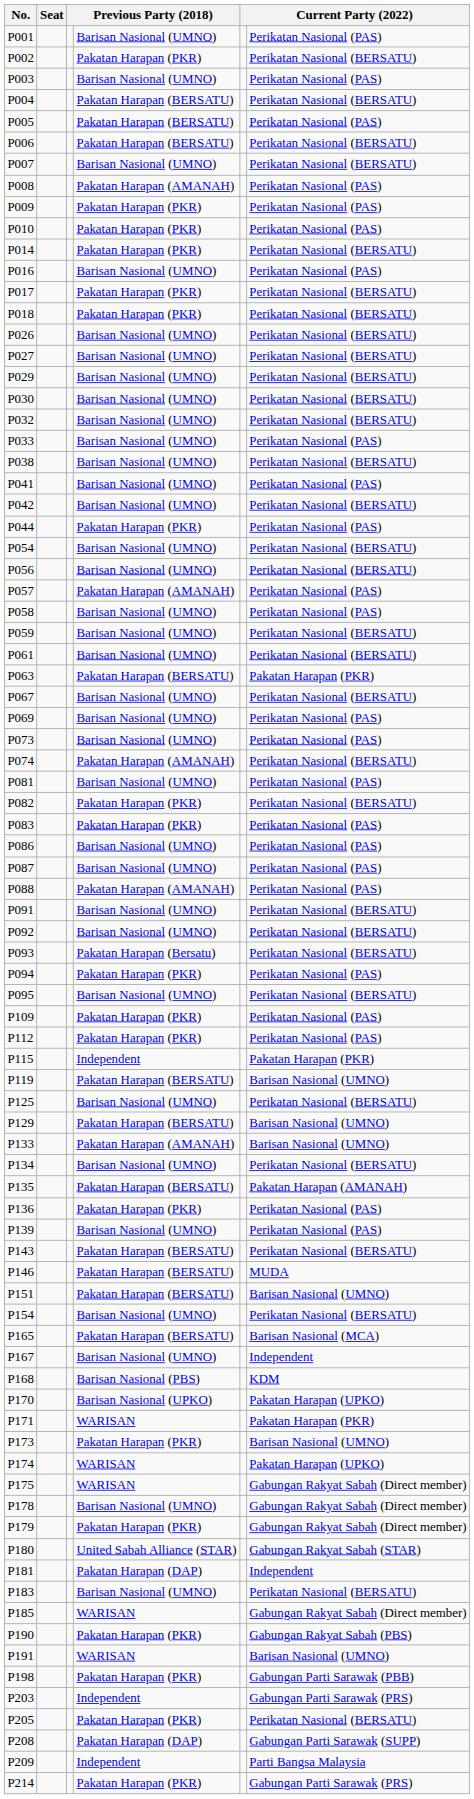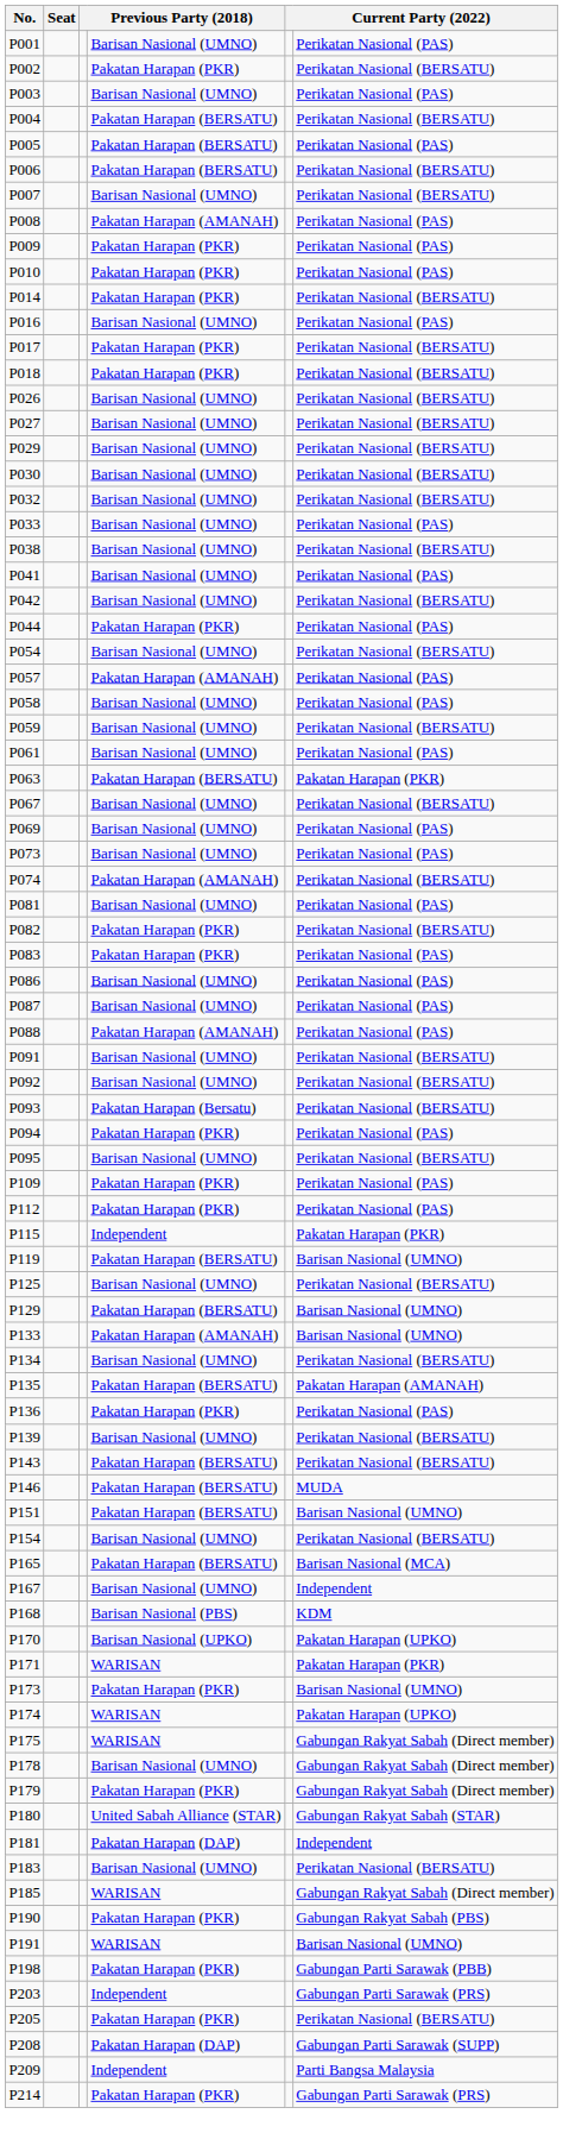- row: P056 | Barisan Nasional (UMNO) | Perikatan Nasional (BERSATU)
P061 | column 6: Perikatan Nasional (BERSATU) -> Perikatan Nasional (PAS)
P139 | column 6: Perikatan Nasional (PAS) -> Perikatan Nasional (BERSATU)
